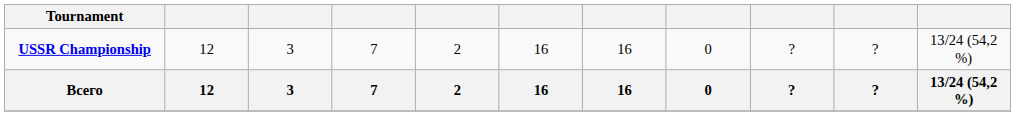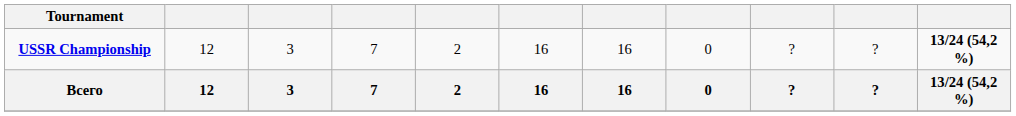USSR Championship | column 11: normal -> bold
